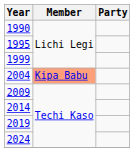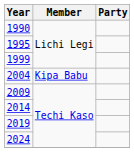2004 | Member: lightsalmon background -> no background
